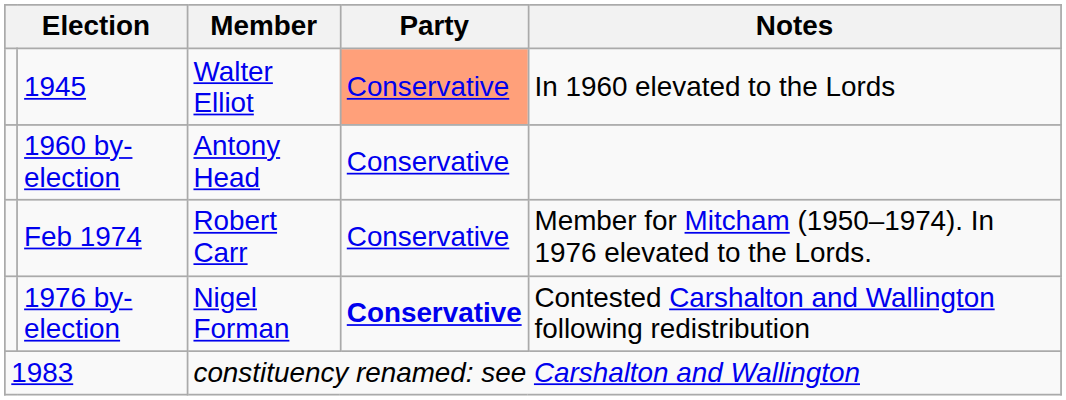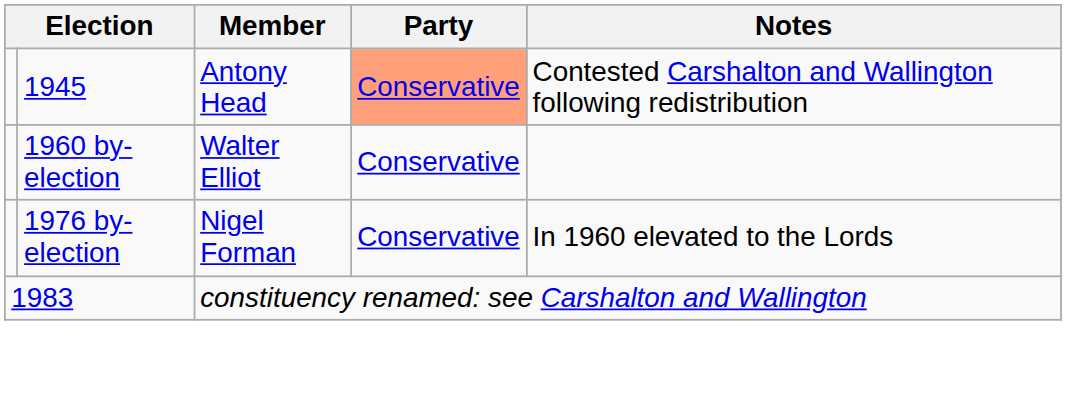1945 | Member: Walter Elliot -> Antony Head
1945 | Notes: In 1960 elevated to the Lords -> Contested Carshalton and Wallington following redistribution
1960 by-election | Member: Antony Head -> Walter Elliot
- row: Feb 1974 | Robert Carr | Conservative | Member for Mitcham (1950–1974). In 1976 elevated to the Lords.
1976 by-election | Party: bold -> normal
1976 by-election | Notes: Contested Carshalton and Wallington following redistribution -> In 1960 elevated to the Lords
